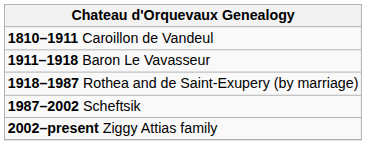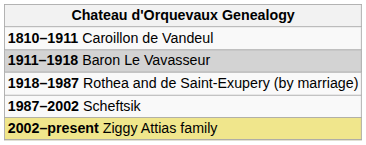row 3 | column 1: no background -> lightgrey background
row 6 | column 1: no background -> khaki background
